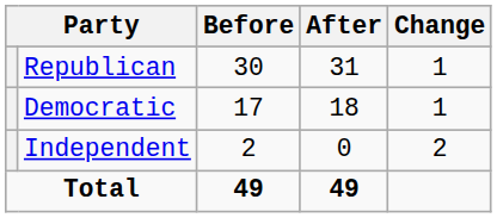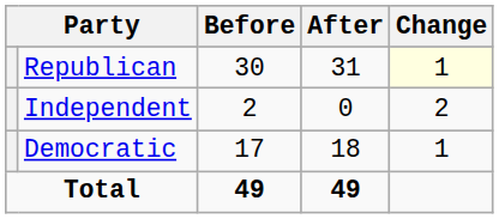Republican | Change: no background -> lightyellow background
rows swapped: Democratic <-> Independent
